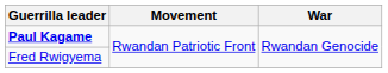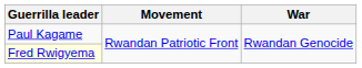Paul Kagame | Guerrilla leader: bold -> normal
Fred Rwigyema | Guerrilla leader: no background -> lightyellow background
